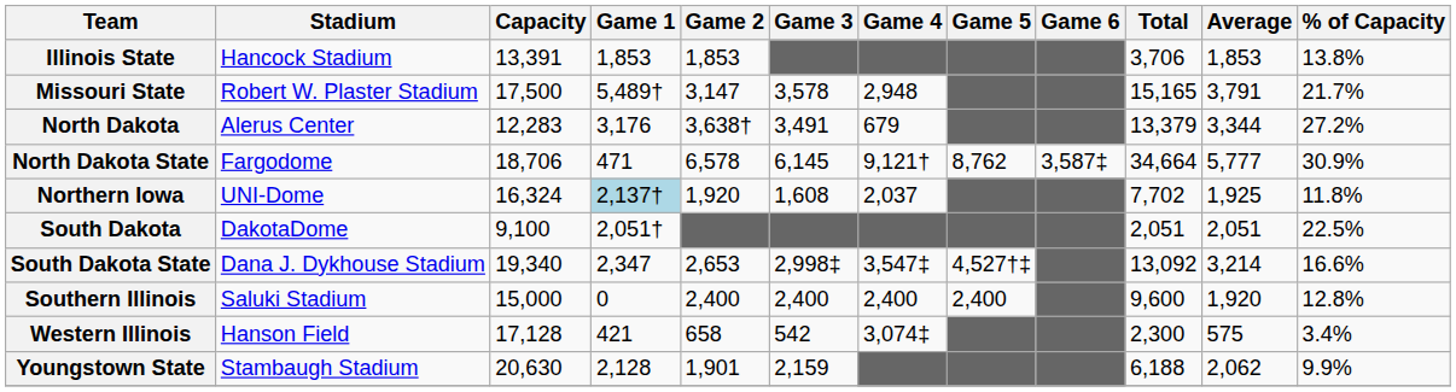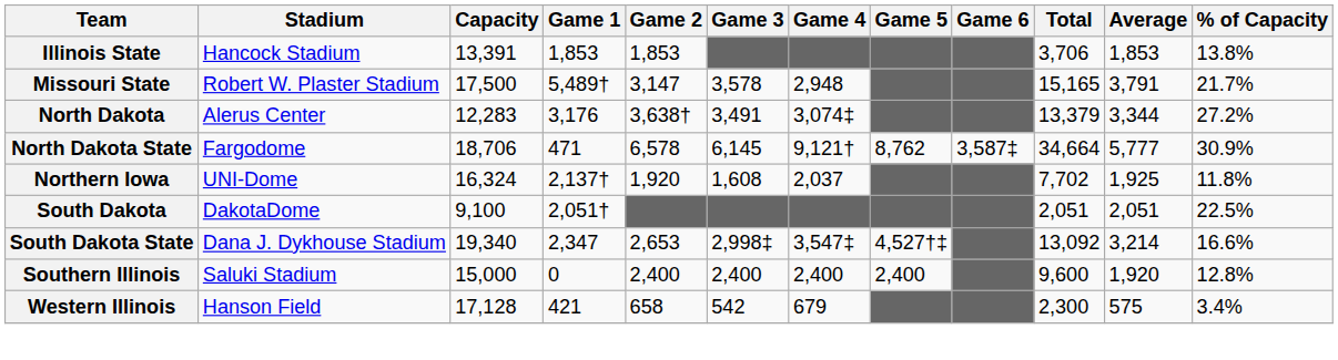North Dakota | Game 4: 679 -> 3,074‡
Northern Iowa | Game 1: lightblue background -> no background
Western Illinois | Game 4: 3,074‡ -> 679
- row: Youngstown State | Stambaugh Stadium | 20,630 | 2,128 | 1,901 | 2,159 | 6,188 | 2,062 | 9.9%
